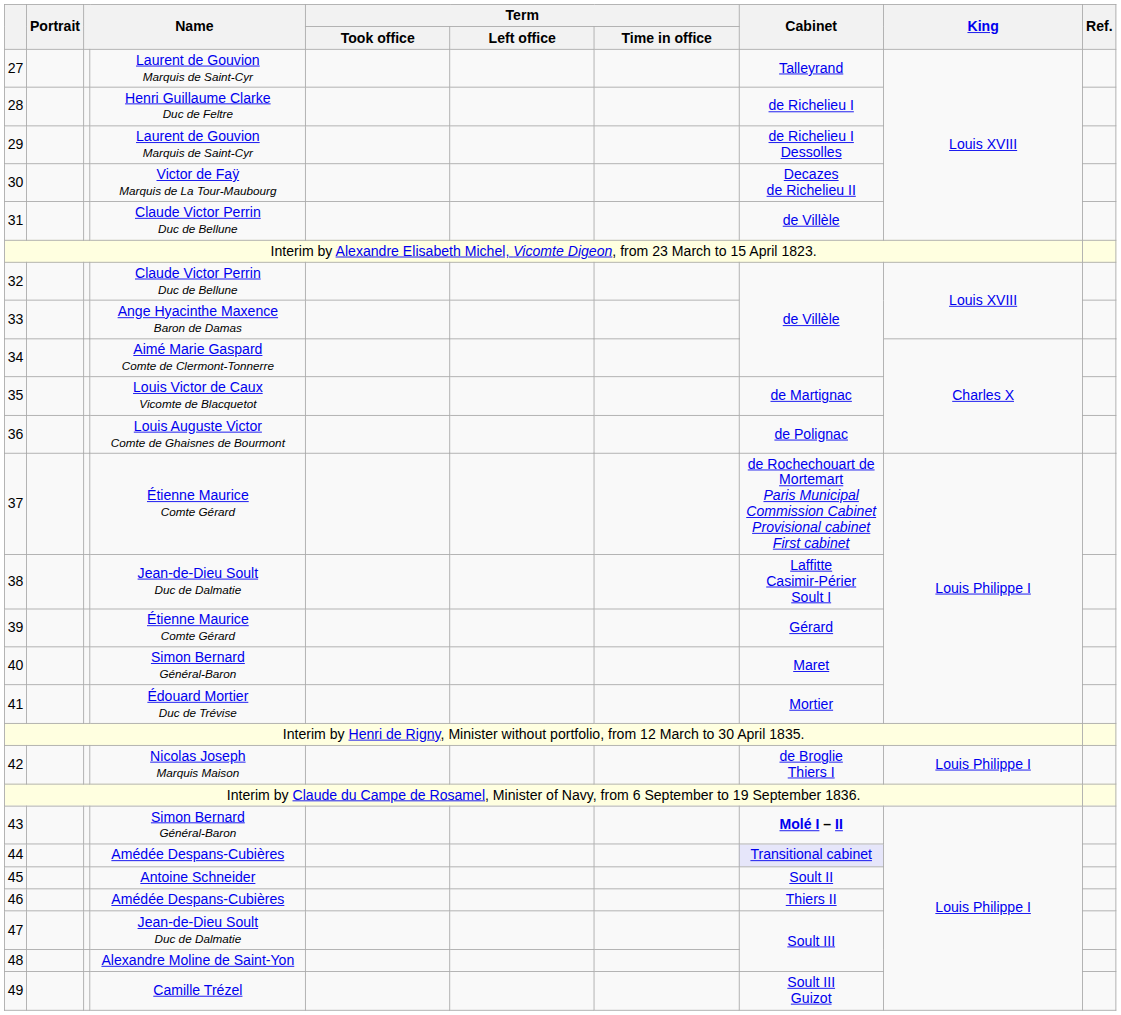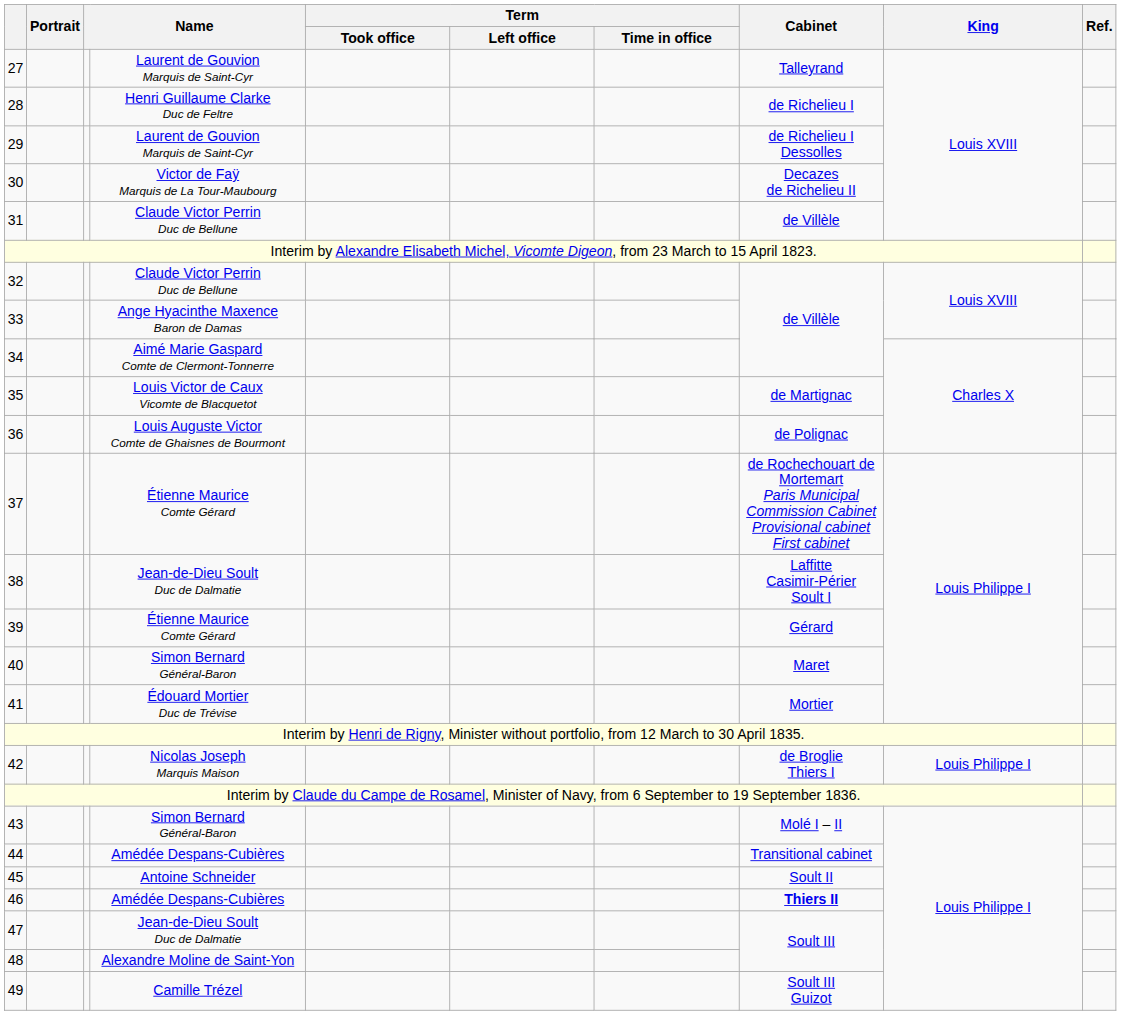43 | Cabinet: bold -> normal
44 | Cabinet: lavender background -> no background
46 | Cabinet: normal -> bold
